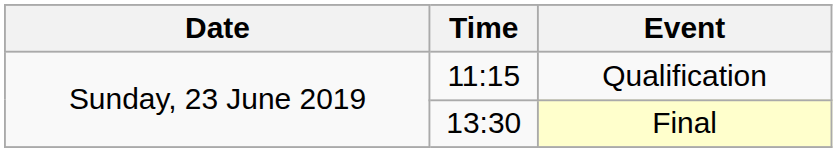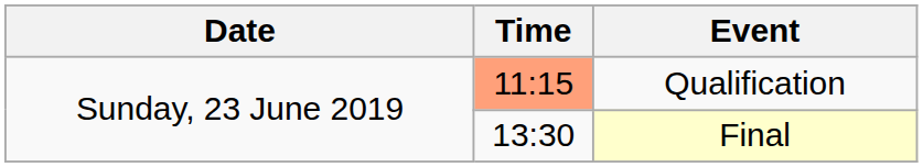Qualification | Time: no background -> lightsalmon background
